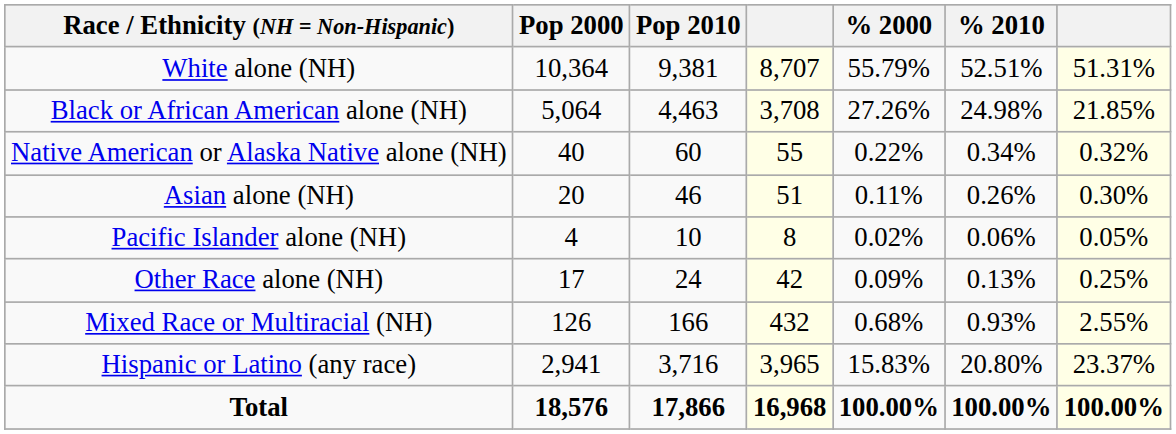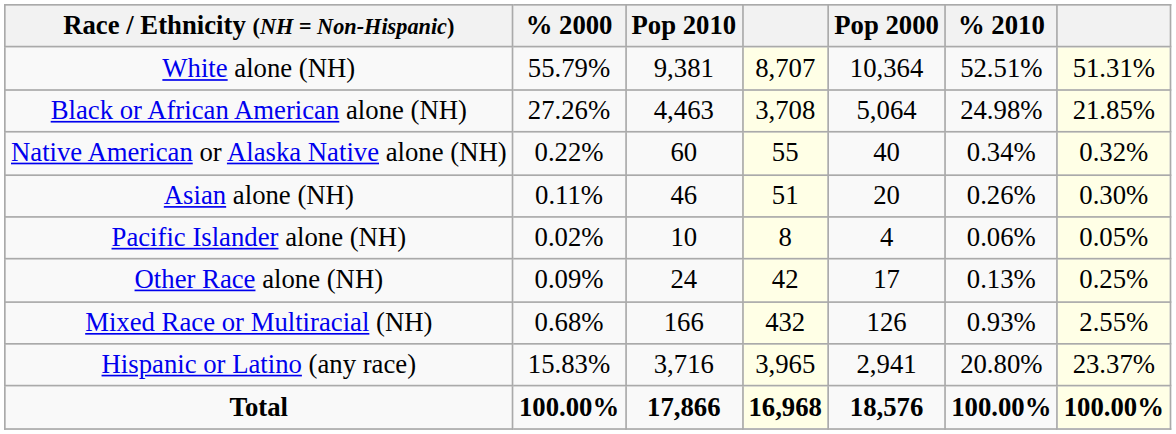columns swapped: Pop 2000 <-> % 2000
